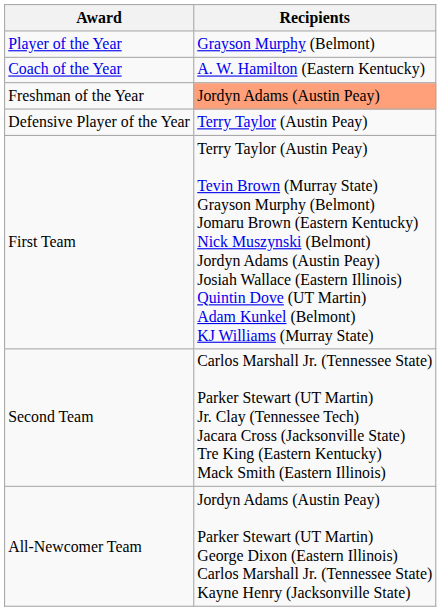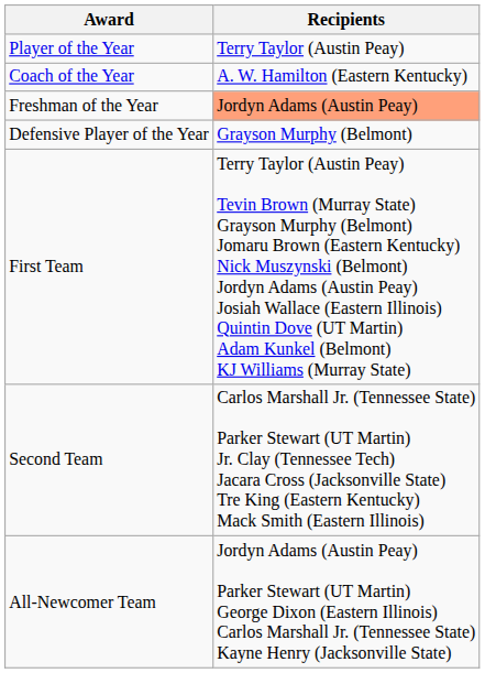Player of the Year | Recipients: Grayson Murphy (Belmont) -> Terry Taylor (Austin Peay)
Defensive Player of the Year | Recipients: Terry Taylor (Austin Peay) -> Grayson Murphy (Belmont)
